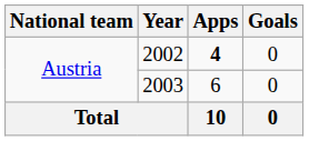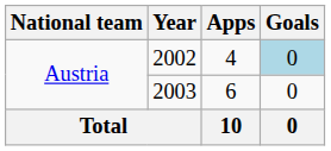2002 | Apps: bold -> normal
2002 | Goals: no background -> lightblue background
